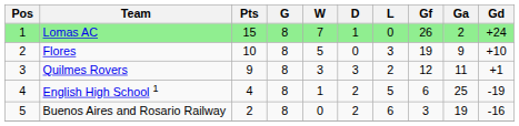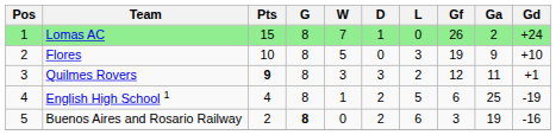Quilmes Rovers | Pts: normal -> bold
Buenos Aires and Rosario Railway | G: normal -> bold
